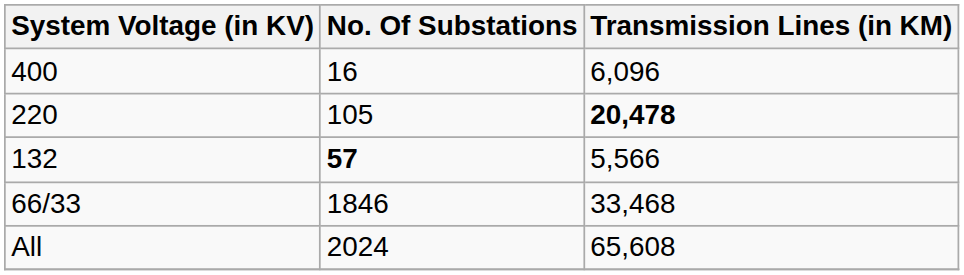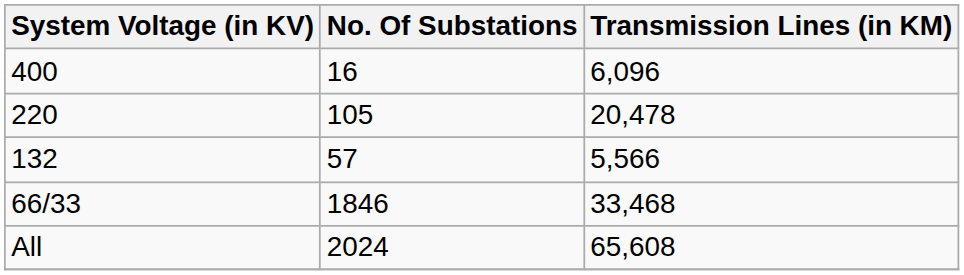220 | Transmission Lines (in KM): bold -> normal
132 | No. Of Substations: bold -> normal
